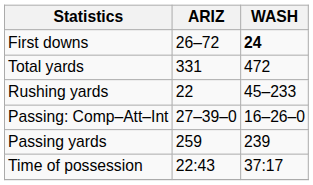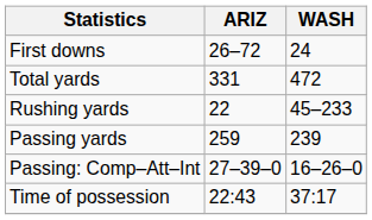First downs | WASH: bold -> normal
rows swapped: Passing yards <-> Passing: Comp–Att–Int
